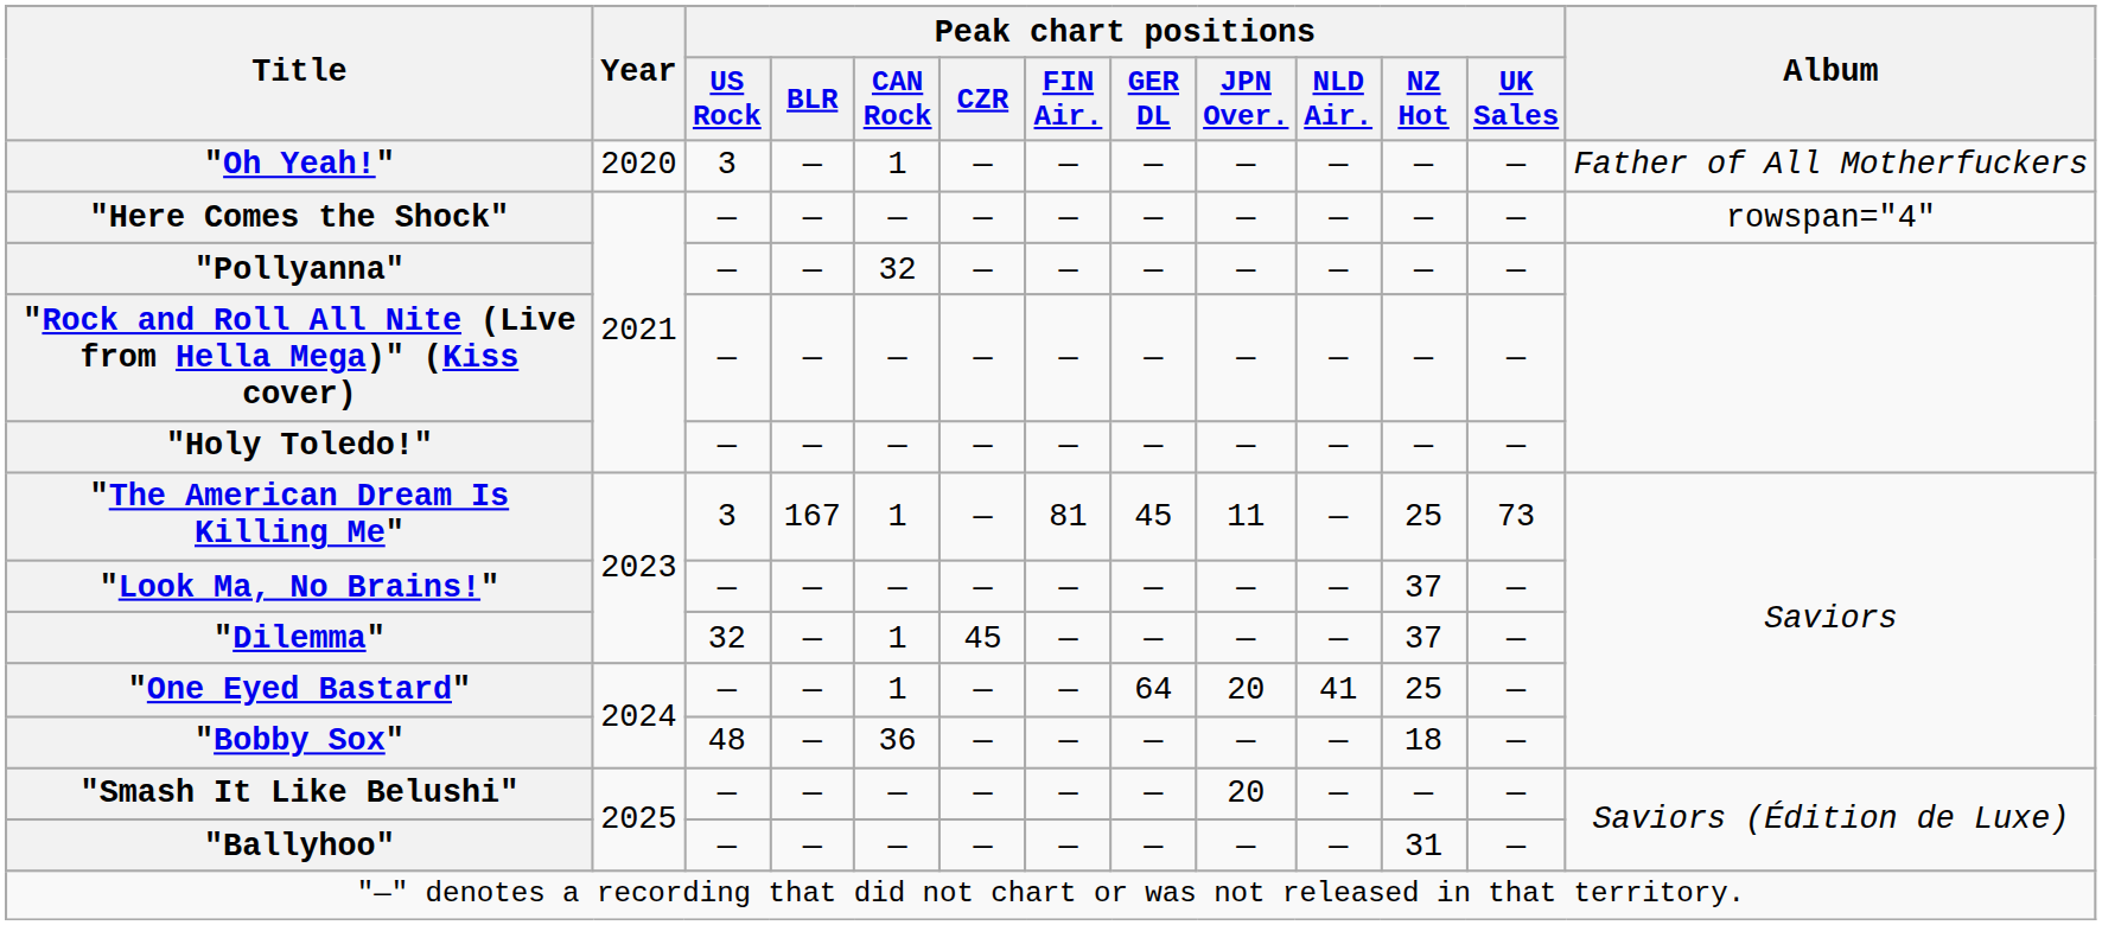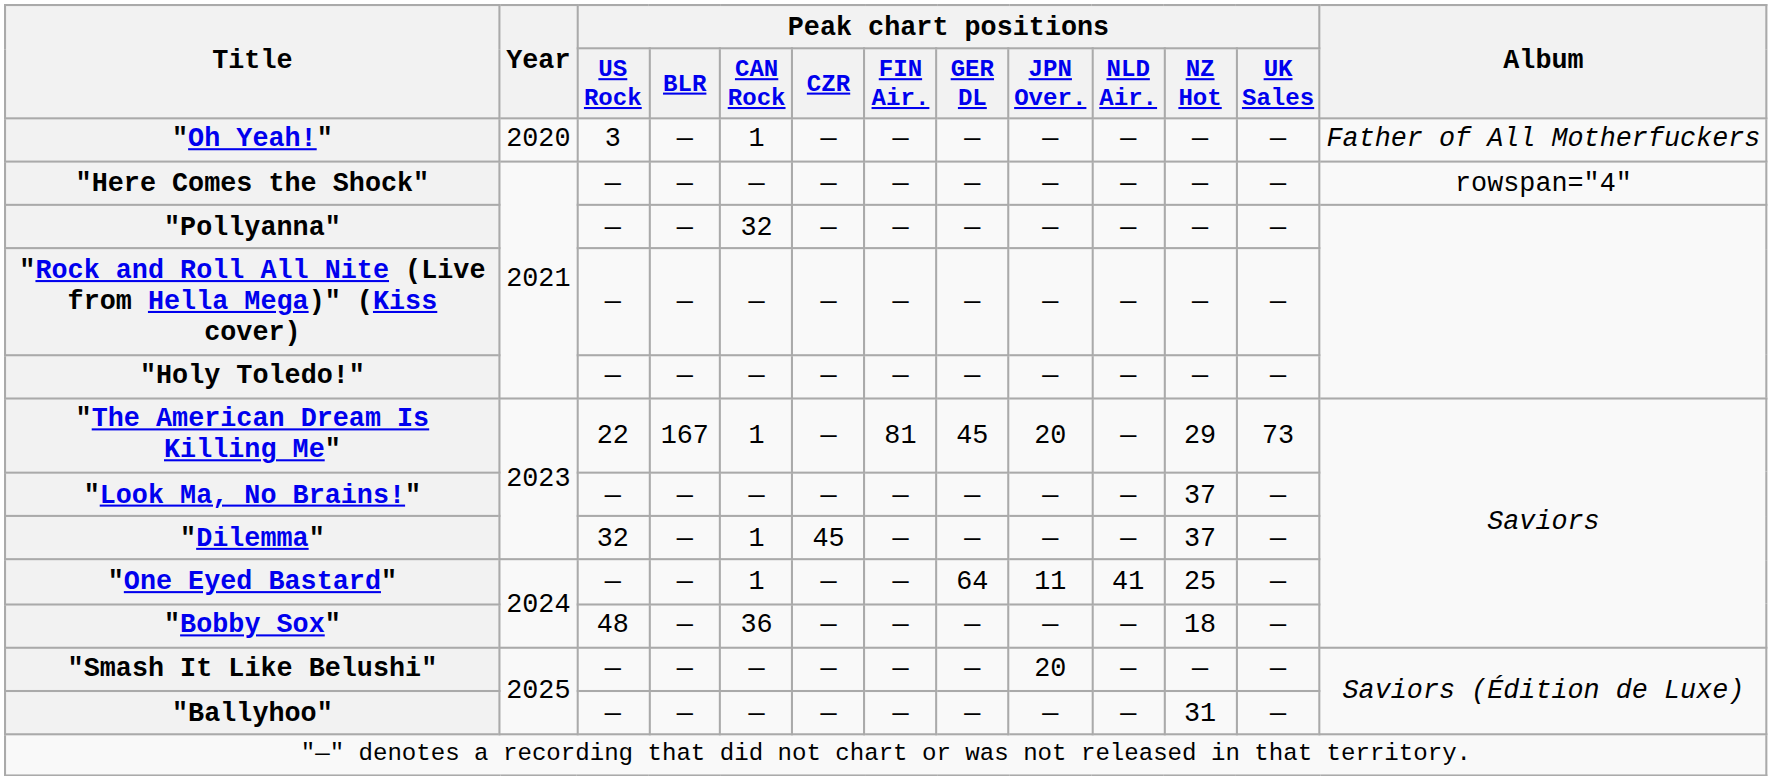"The American Dream Is Killing Me" | Peak chart positions / US Rock: 3 -> 22
"The American Dream Is Killing Me" | Peak chart positions / JPN Over.: 11 -> 20
"The American Dream Is Killing Me" | Peak chart positions / NZ Hot: 25 -> 29
"One Eyed Bastard" | Peak chart positions / JPN Over.: 20 -> 11
